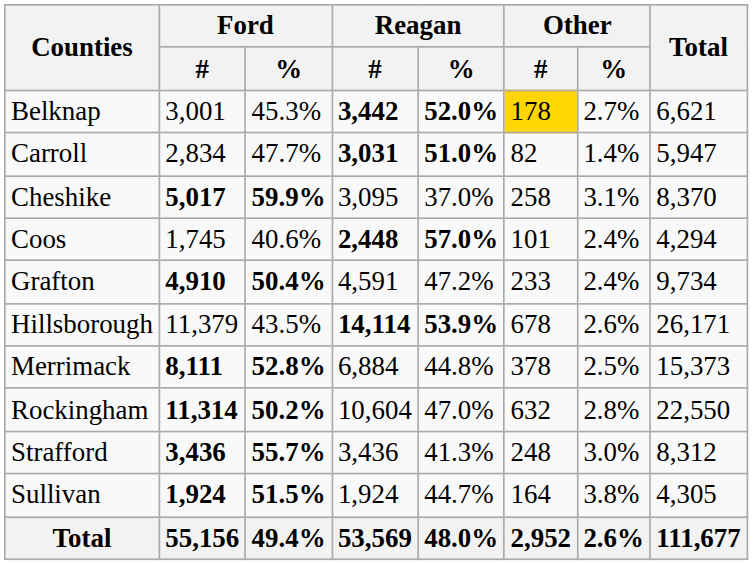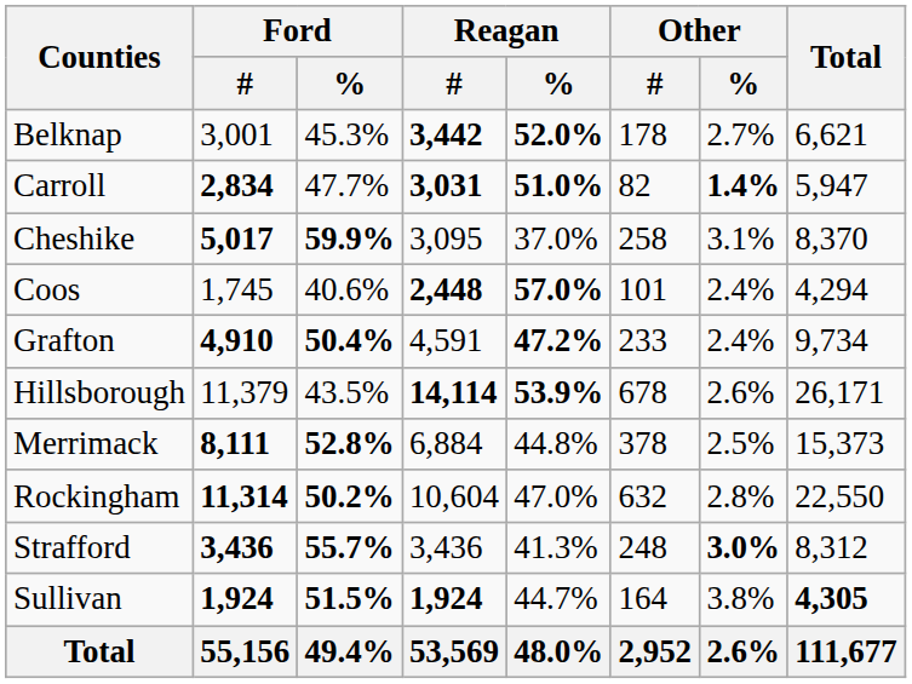Belknap | Other / #: gold background -> no background
Carroll | Ford / #: normal -> bold
Carroll | Other / %: normal -> bold
Grafton | Reagan / %: normal -> bold
Strafford | Other / %: normal -> bold
Sullivan | Reagan / #: normal -> bold
Sullivan | Total: normal -> bold
